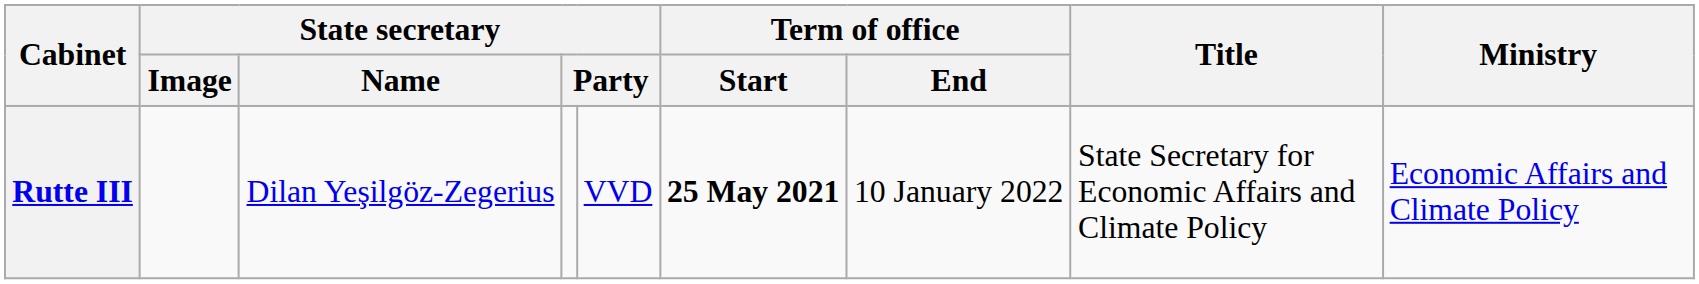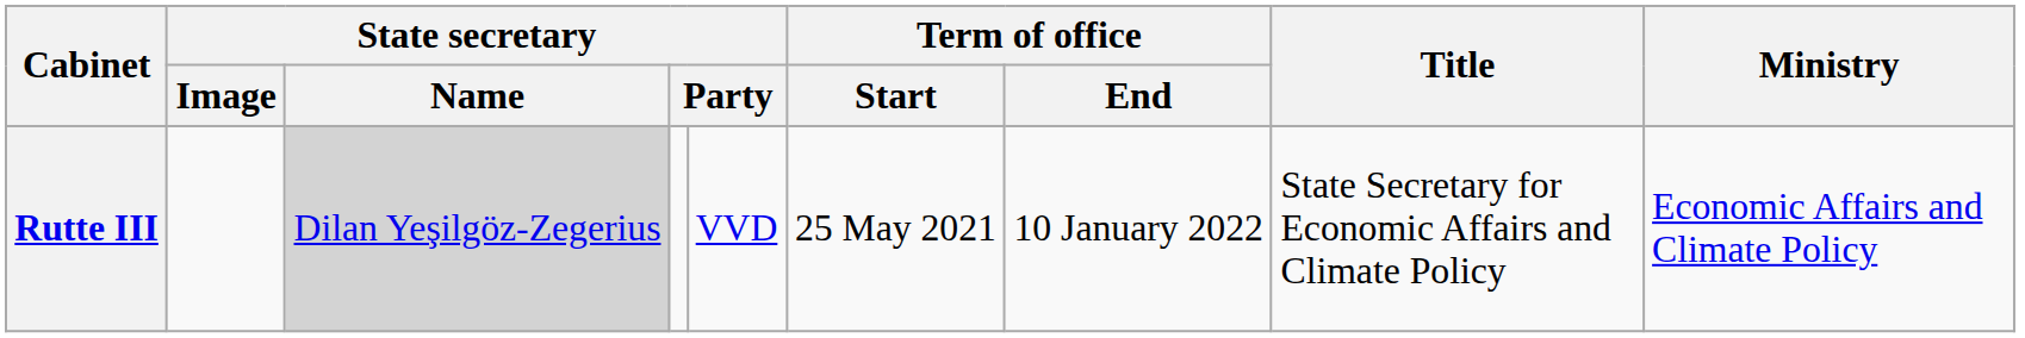Rutte III | State secretary / Name: no background -> lightgrey background
Rutte III | Term of office / Start: bold -> normal
